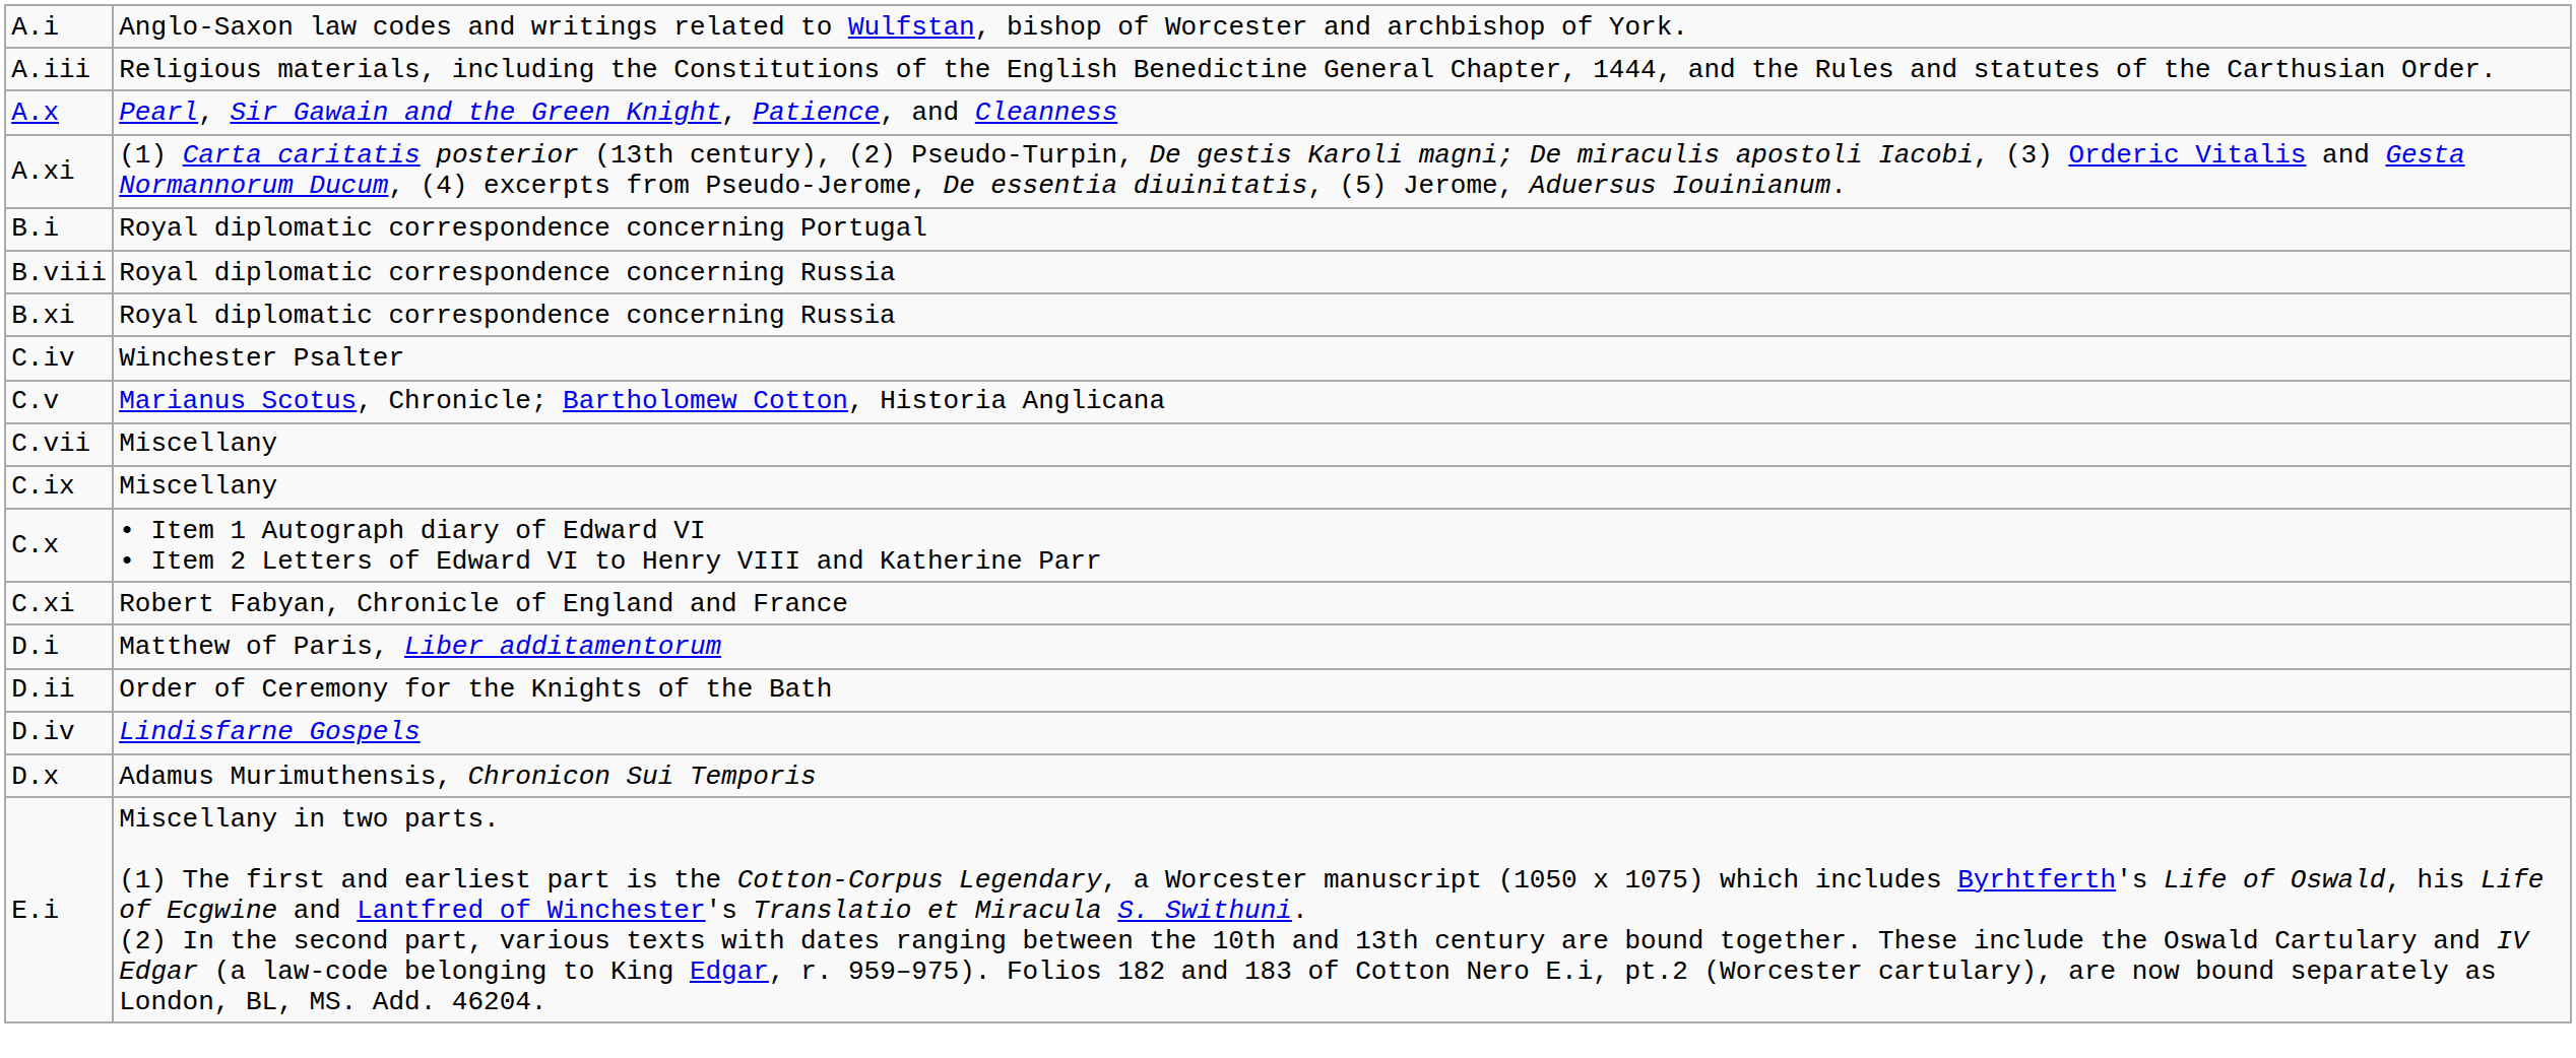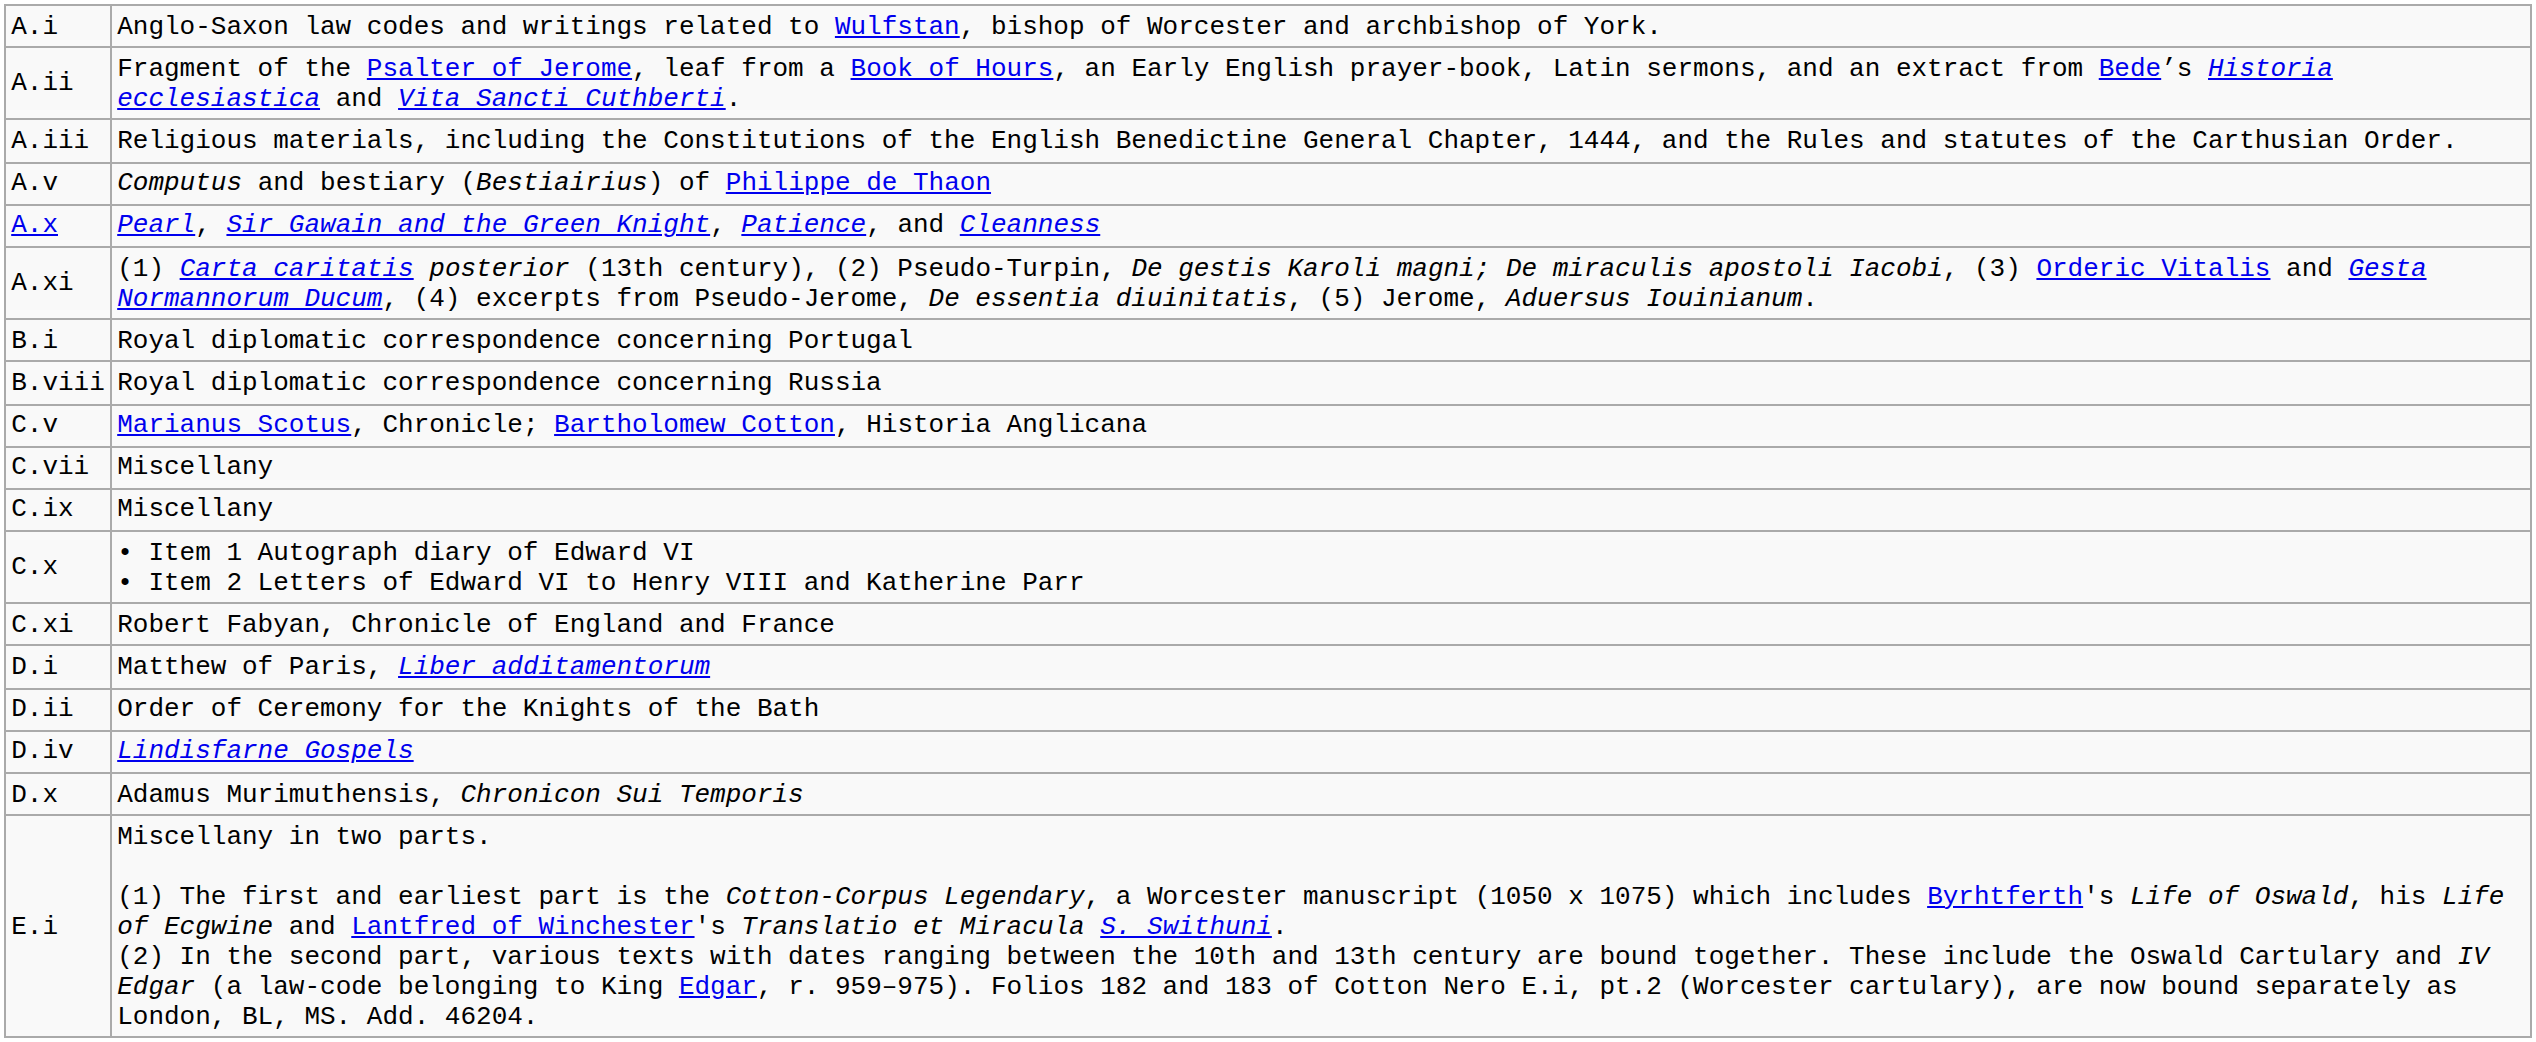+ row: A.ii | Fragment of the Psalter of Jerome, leaf from a Book of Hours, an Early English prayer-book, Latin sermons, and an extract from Bede’s Historia ecclesiastica and Vita Sancti Cuthberti.
+ row: A.v | Computus and bestiary (Bestiairius) of Philippe de Thaon
- row: B.xi | Royal diplomatic correspondence concerning Russia
- row: C.iv | Winchester Psalter
